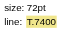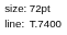line: | column 2: khaki background -> no background
